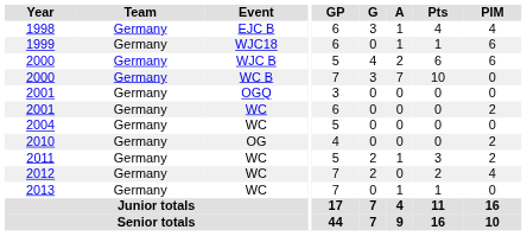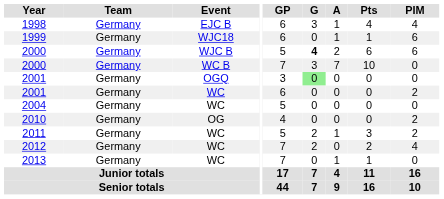2000 / WJC B | G: normal -> bold
2001 / OGQ | G: no background -> lightgreen background
